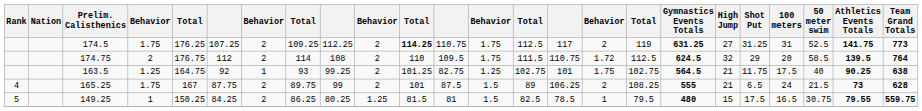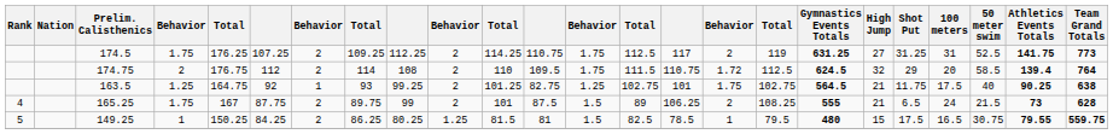174.5 | column 11: bold -> normal
174.75 | Athletics Events Totals: 139.5 -> 139.4
